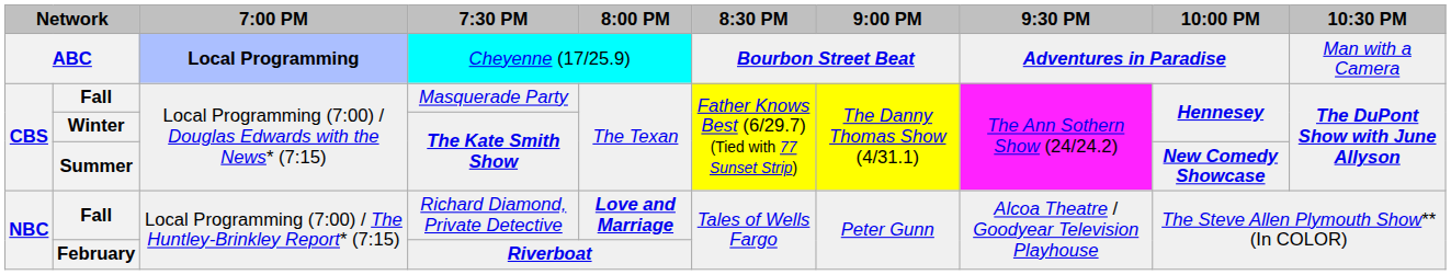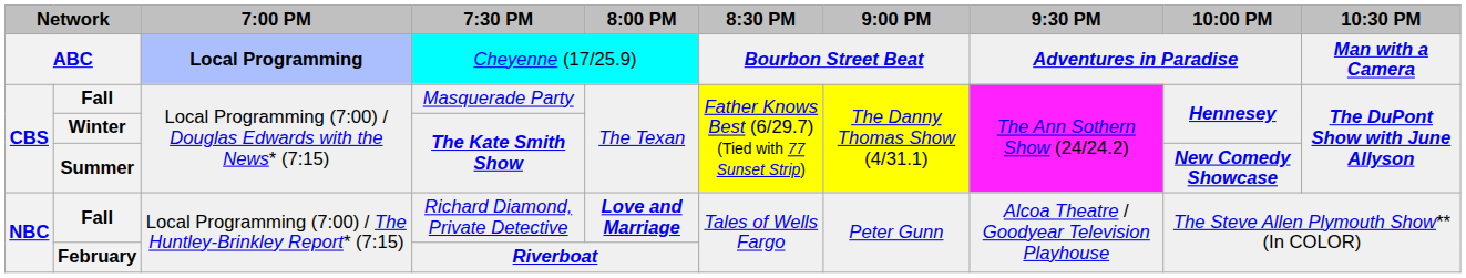ABC | 10:30 PM: normal -> bold
